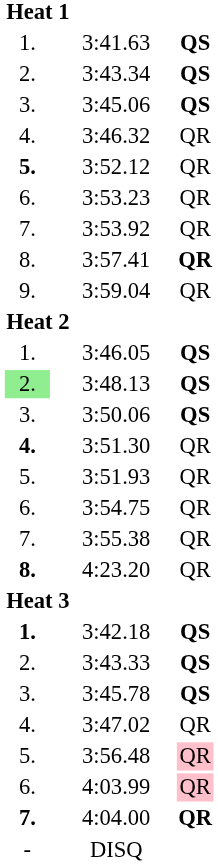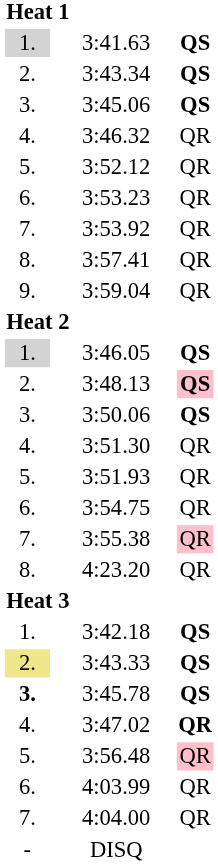3:41.63 | column 1: no background -> lightgrey background
3:52.12 | column 1: bold -> normal
3:57.41 | column 3: bold -> normal
3:46.05 | column 1: no background -> lightgrey background
3:48.13 | column 1: lightgreen background -> no background
3:48.13 | column 3: no background -> pink background
3:51.30 | column 1: bold -> normal
3:55.38 | column 3: no background -> pink background
4:23.20 | column 1: bold -> normal
3:42.18 | column 1: bold -> normal
3:43.33 | column 1: no background -> khaki background
3:45.78 | column 1: normal -> bold
3:47.02 | column 3: normal -> bold
4:03.99 | column 3: pink background -> no background
4:04.00 | column 1: bold -> normal
4:04.00 | column 3: bold -> normal
